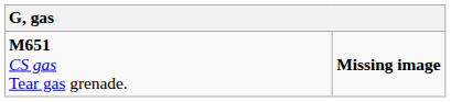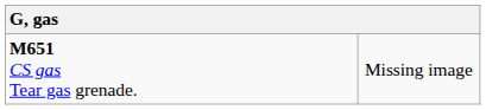M651 CS gas Tear gas grenade. | column 2: bold -> normal
